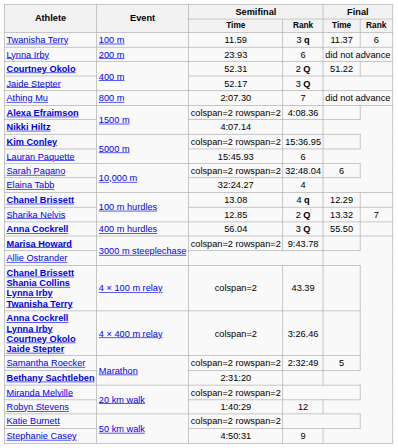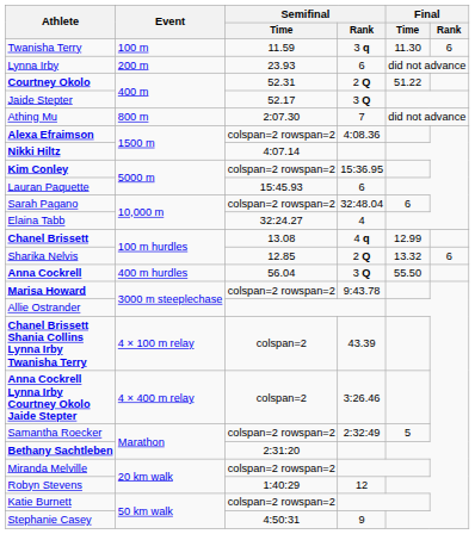Twanisha Terry | Final / Time: 11.37 -> 11.30
Chanel Brissett | Final / Time: 12.29 -> 12.99
Sharika Nelvis | Final / Rank: 7 -> 6
